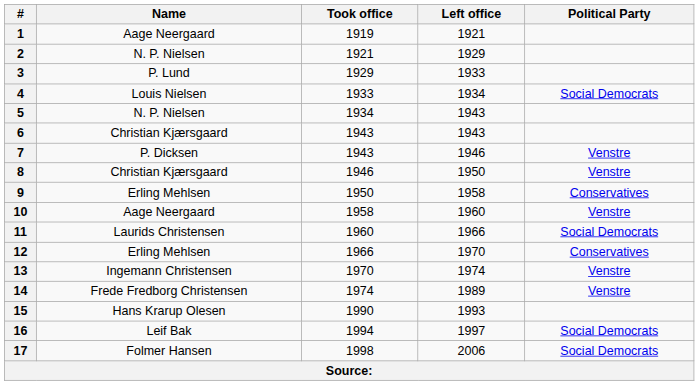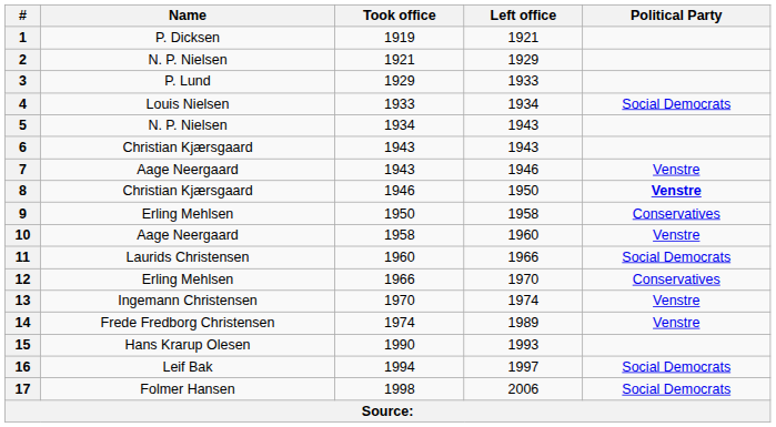1 | Name: Aage Neergaard -> P. Dicksen
7 | Name: P. Dicksen -> Aage Neergaard
8 | Political Party: normal -> bold
